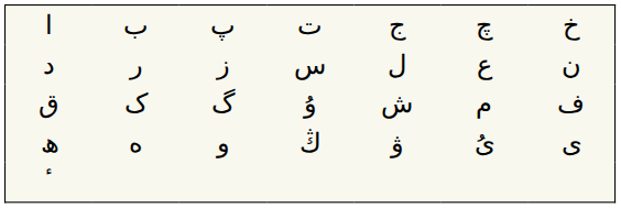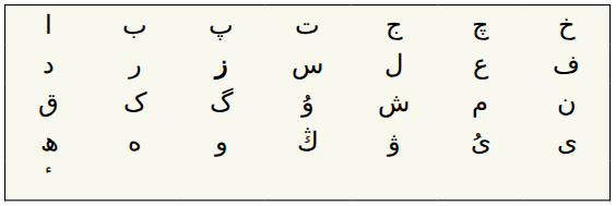د | column 3: normal -> bold
د | column 7: ن -> ف
ق | column 7: ف -> ن
